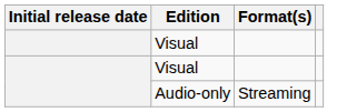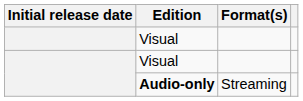Audio-only | Edition: normal -> bold
